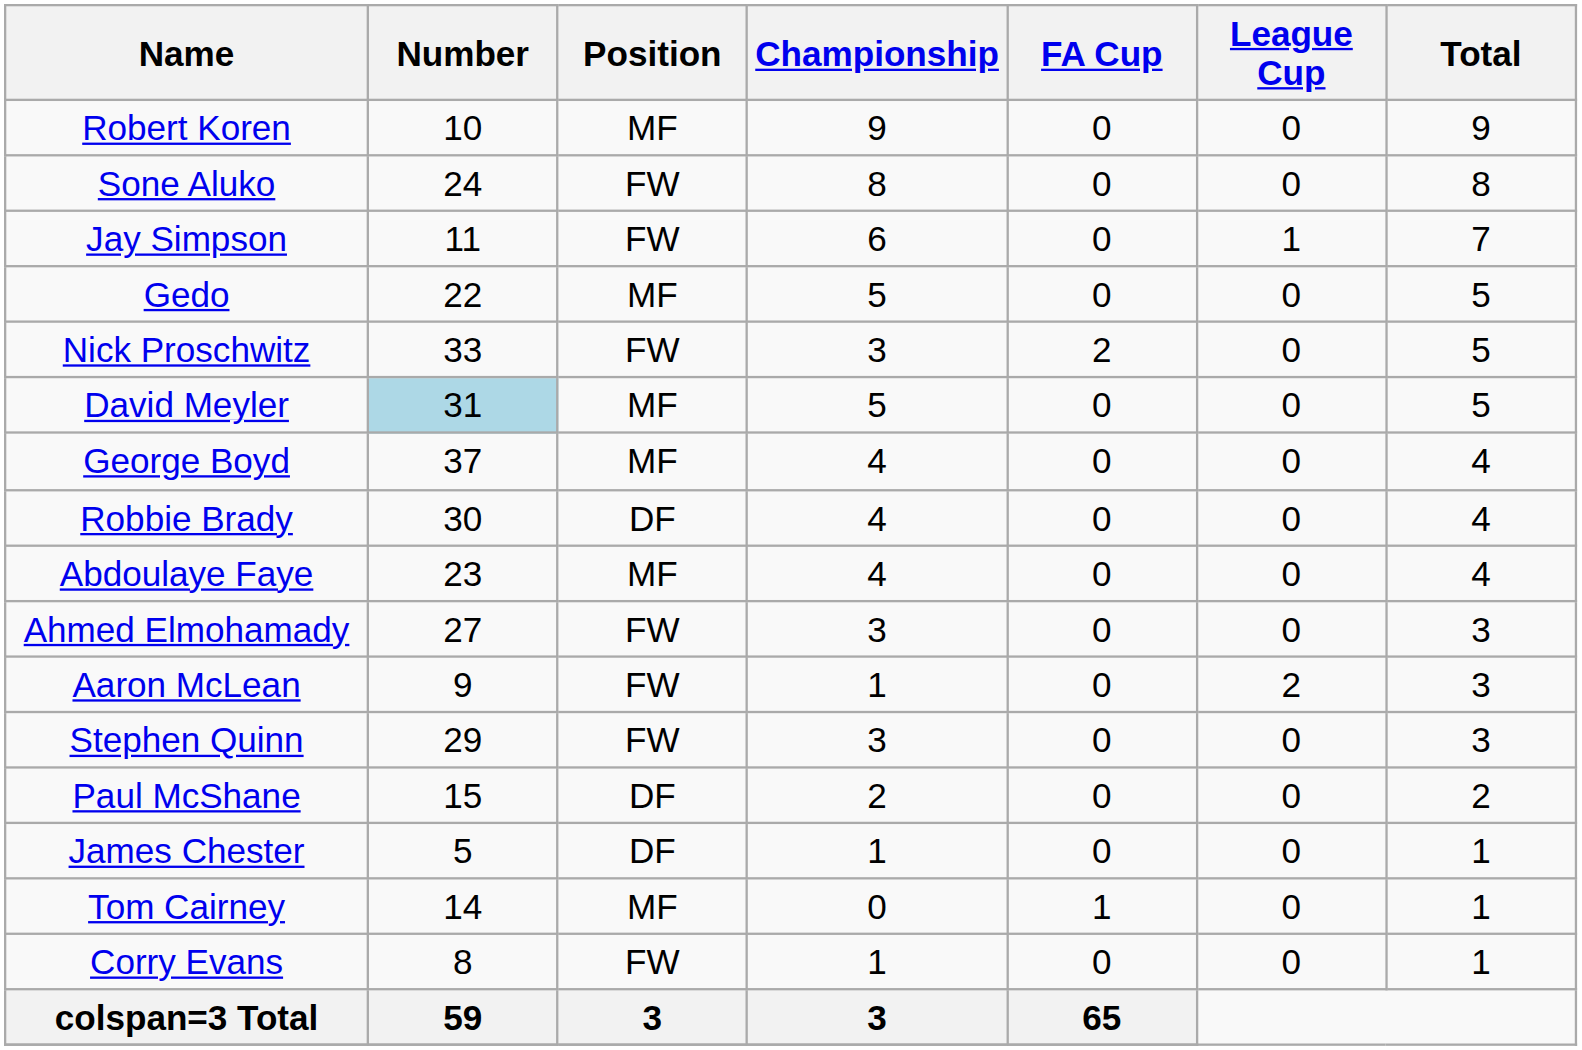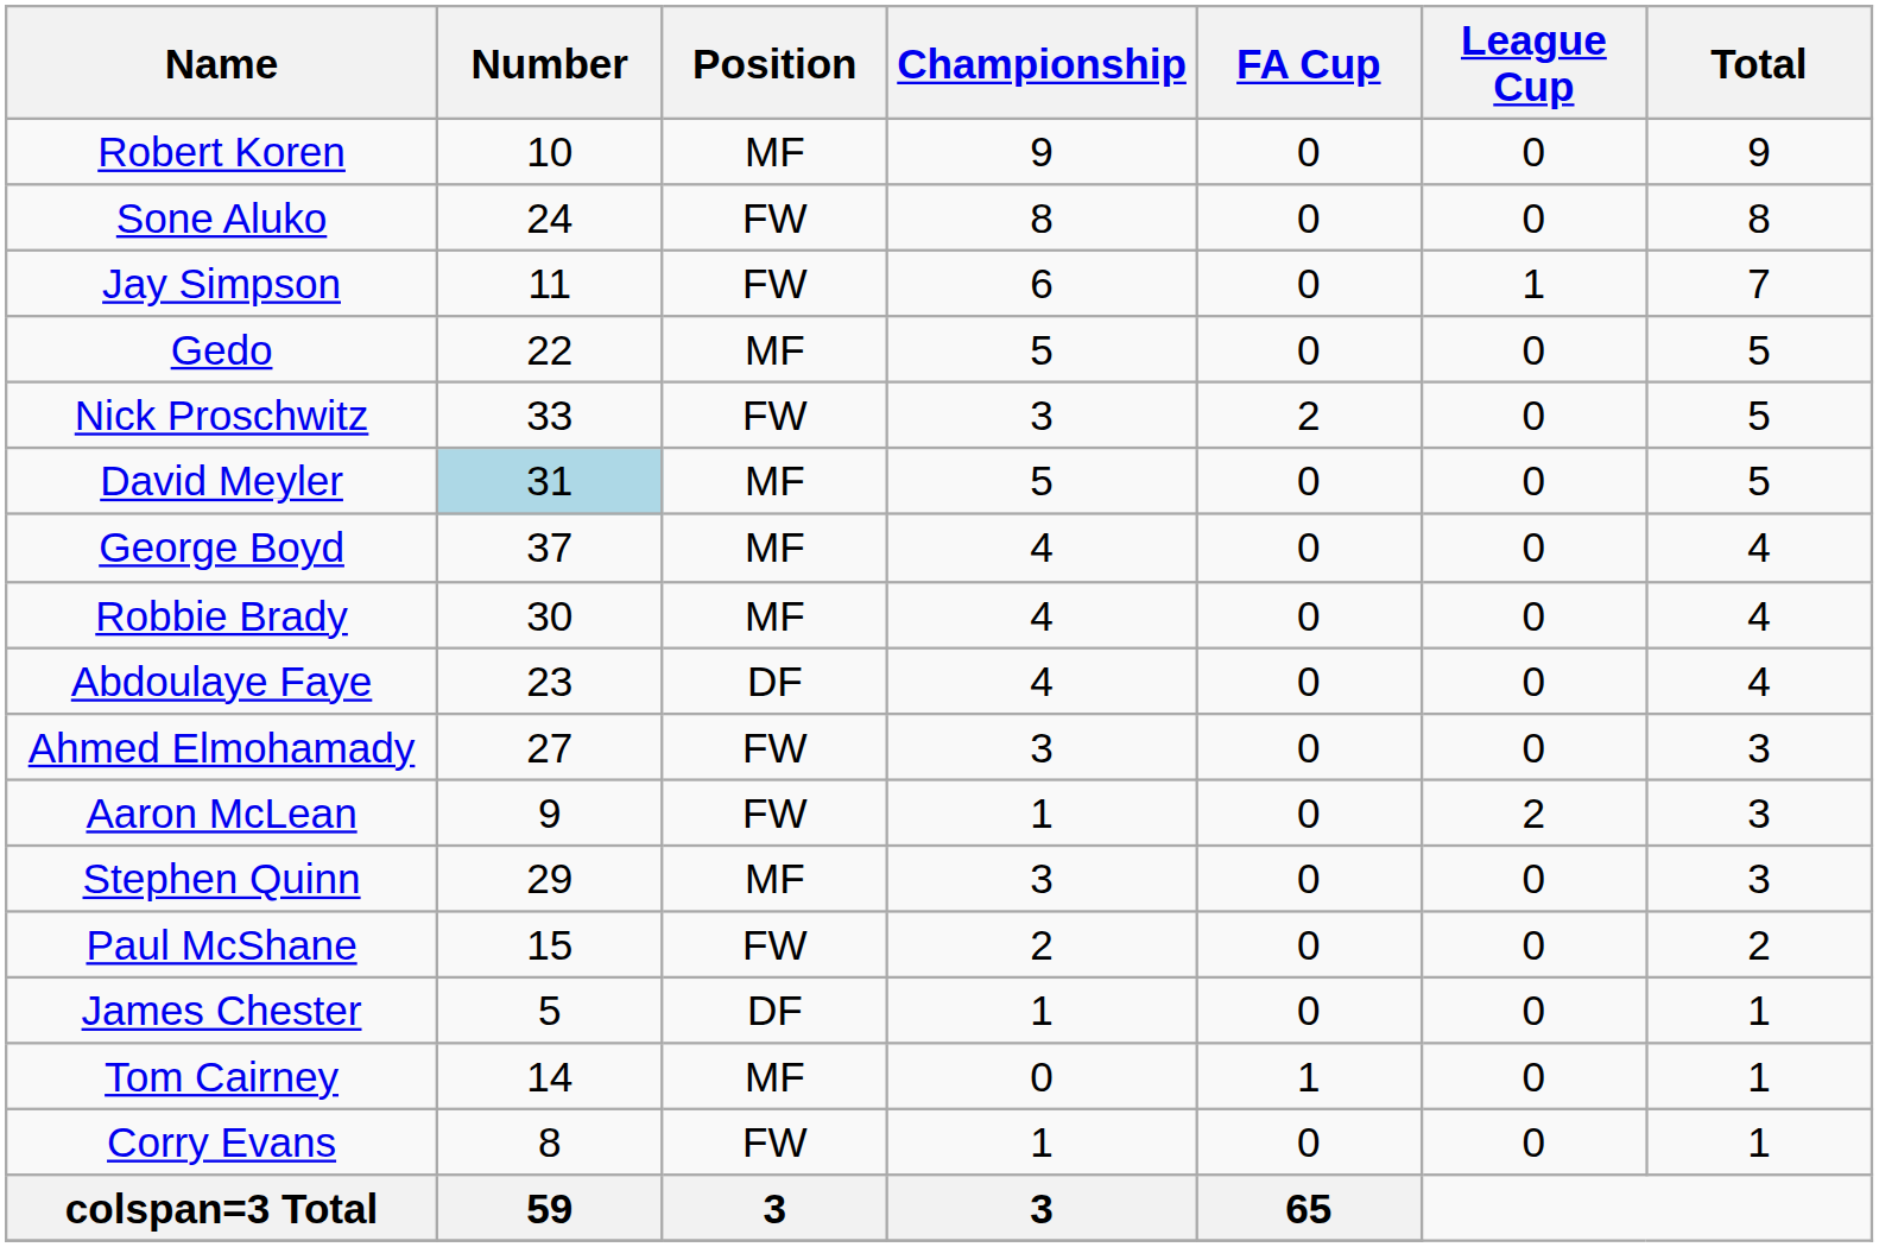Robbie Brady | Position: DF -> MF
Abdoulaye Faye | Position: MF -> DF
Stephen Quinn | Position: FW -> MF
Paul McShane | Position: DF -> FW
